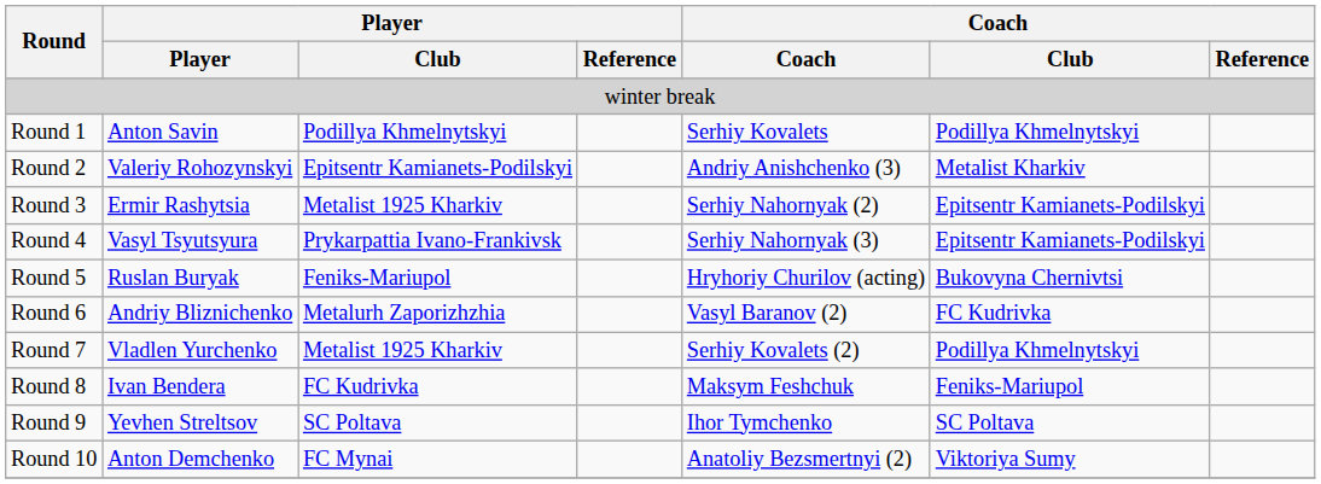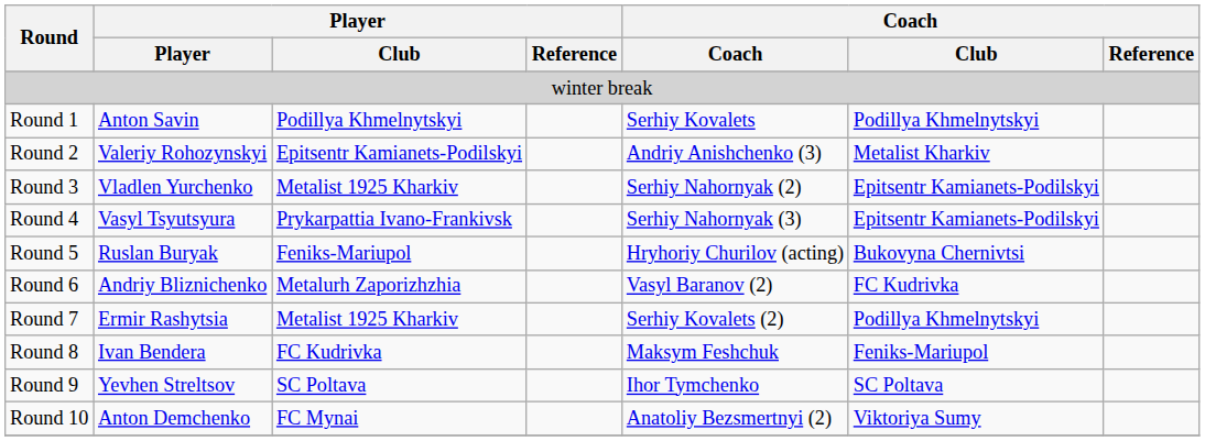Round 3 | Player: Ermir Rashytsia -> Vladlen Yurchenko
Round 7 | Player: Vladlen Yurchenko -> Ermir Rashytsia
